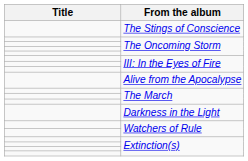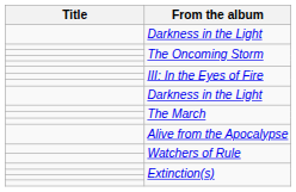row 2 | From the album: The Stings of Conscience -> Darkness in the Light
row 10 | From the album: Alive from the Apocalypse -> Darkness in the Light
row 14 | From the album: Darkness in the Light -> Alive from the Apocalypse
